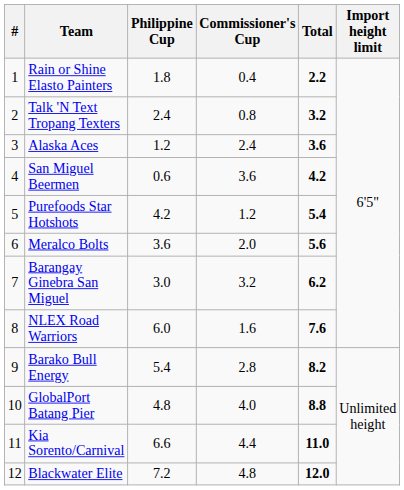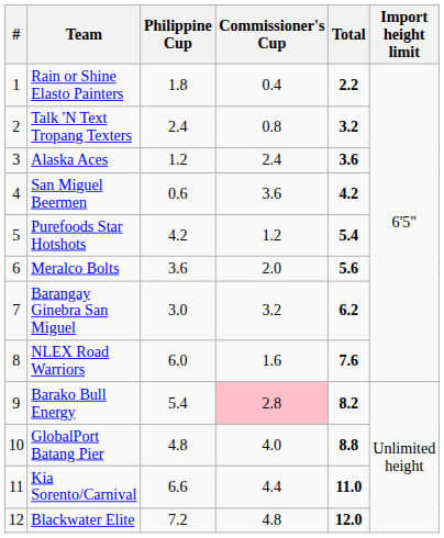Barako Bull Energy | Commissioner's Cup: no background -> pink background
